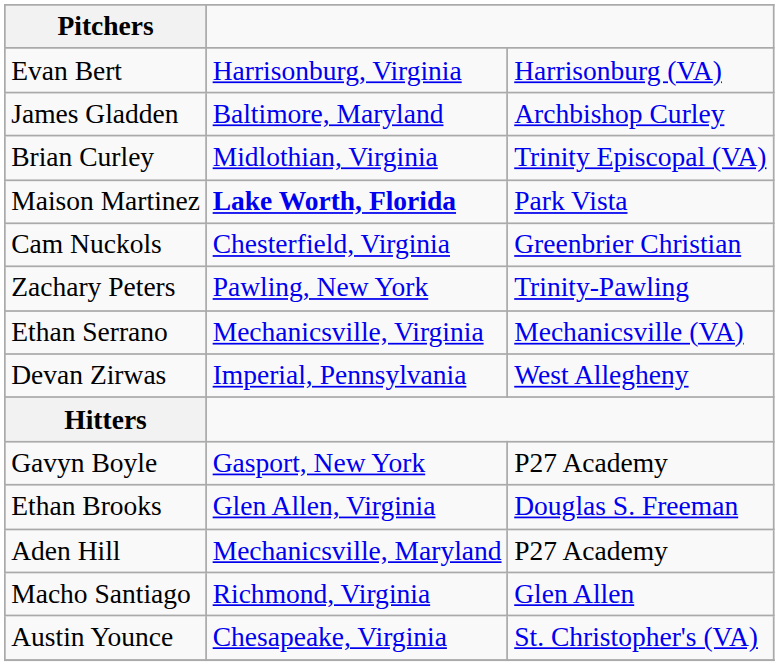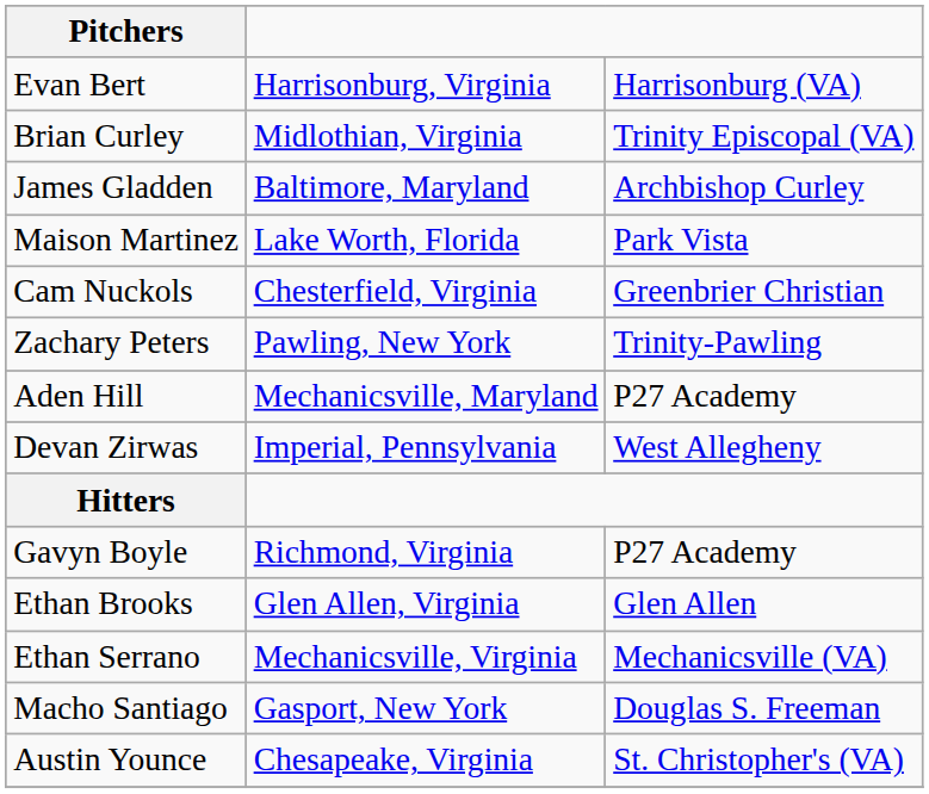rows swapped: Brian Curley <-> James Gladden
Maison Martinez | column 2: bold -> normal
rows swapped: Ethan Serrano <-> Aden Hill
Gavyn Boyle | column 2: Gasport, New York -> Richmond, Virginia
Ethan Brooks | column 3: Douglas S. Freeman -> Glen Allen
Macho Santiago | column 2: Richmond, Virginia -> Gasport, New York
Macho Santiago | column 3: Glen Allen -> Douglas S. Freeman
